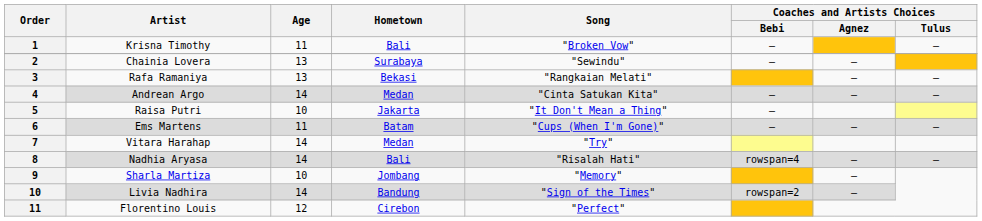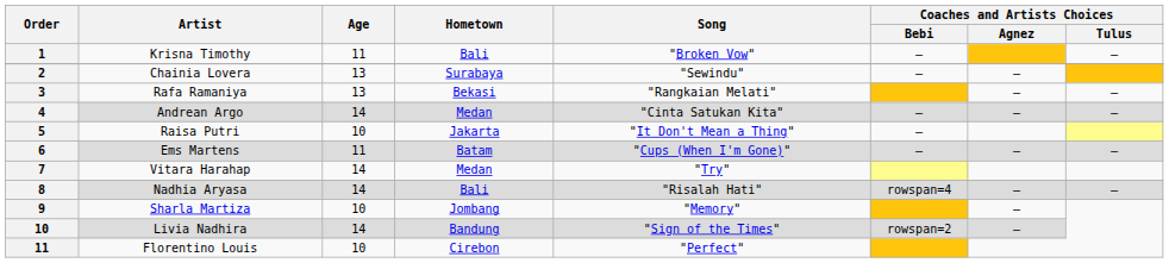Florentino Louis | Age: 12 -> 10
